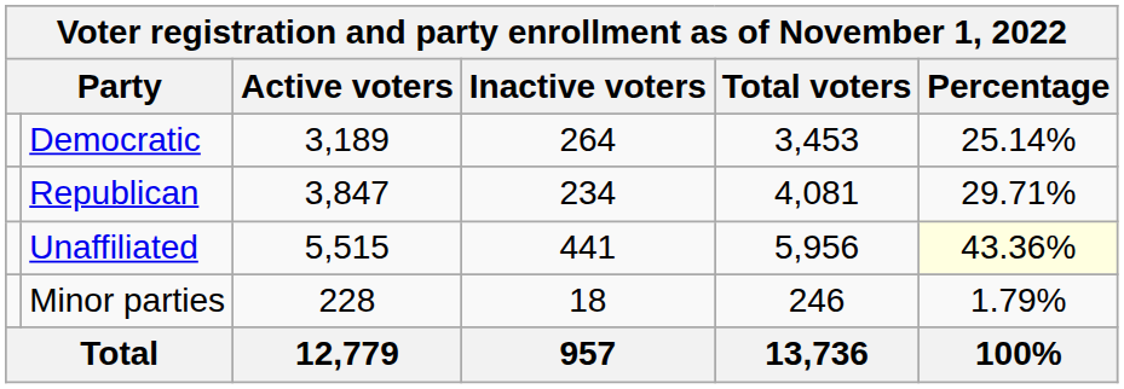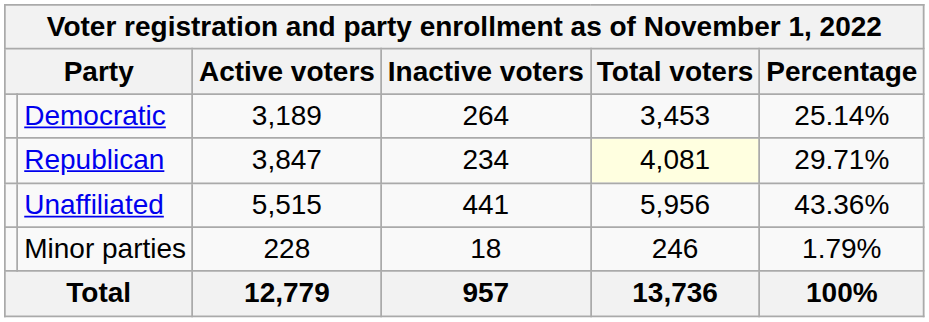Republican | Total voters: no background -> lightyellow background
Unaffiliated | Percentage: lightyellow background -> no background
